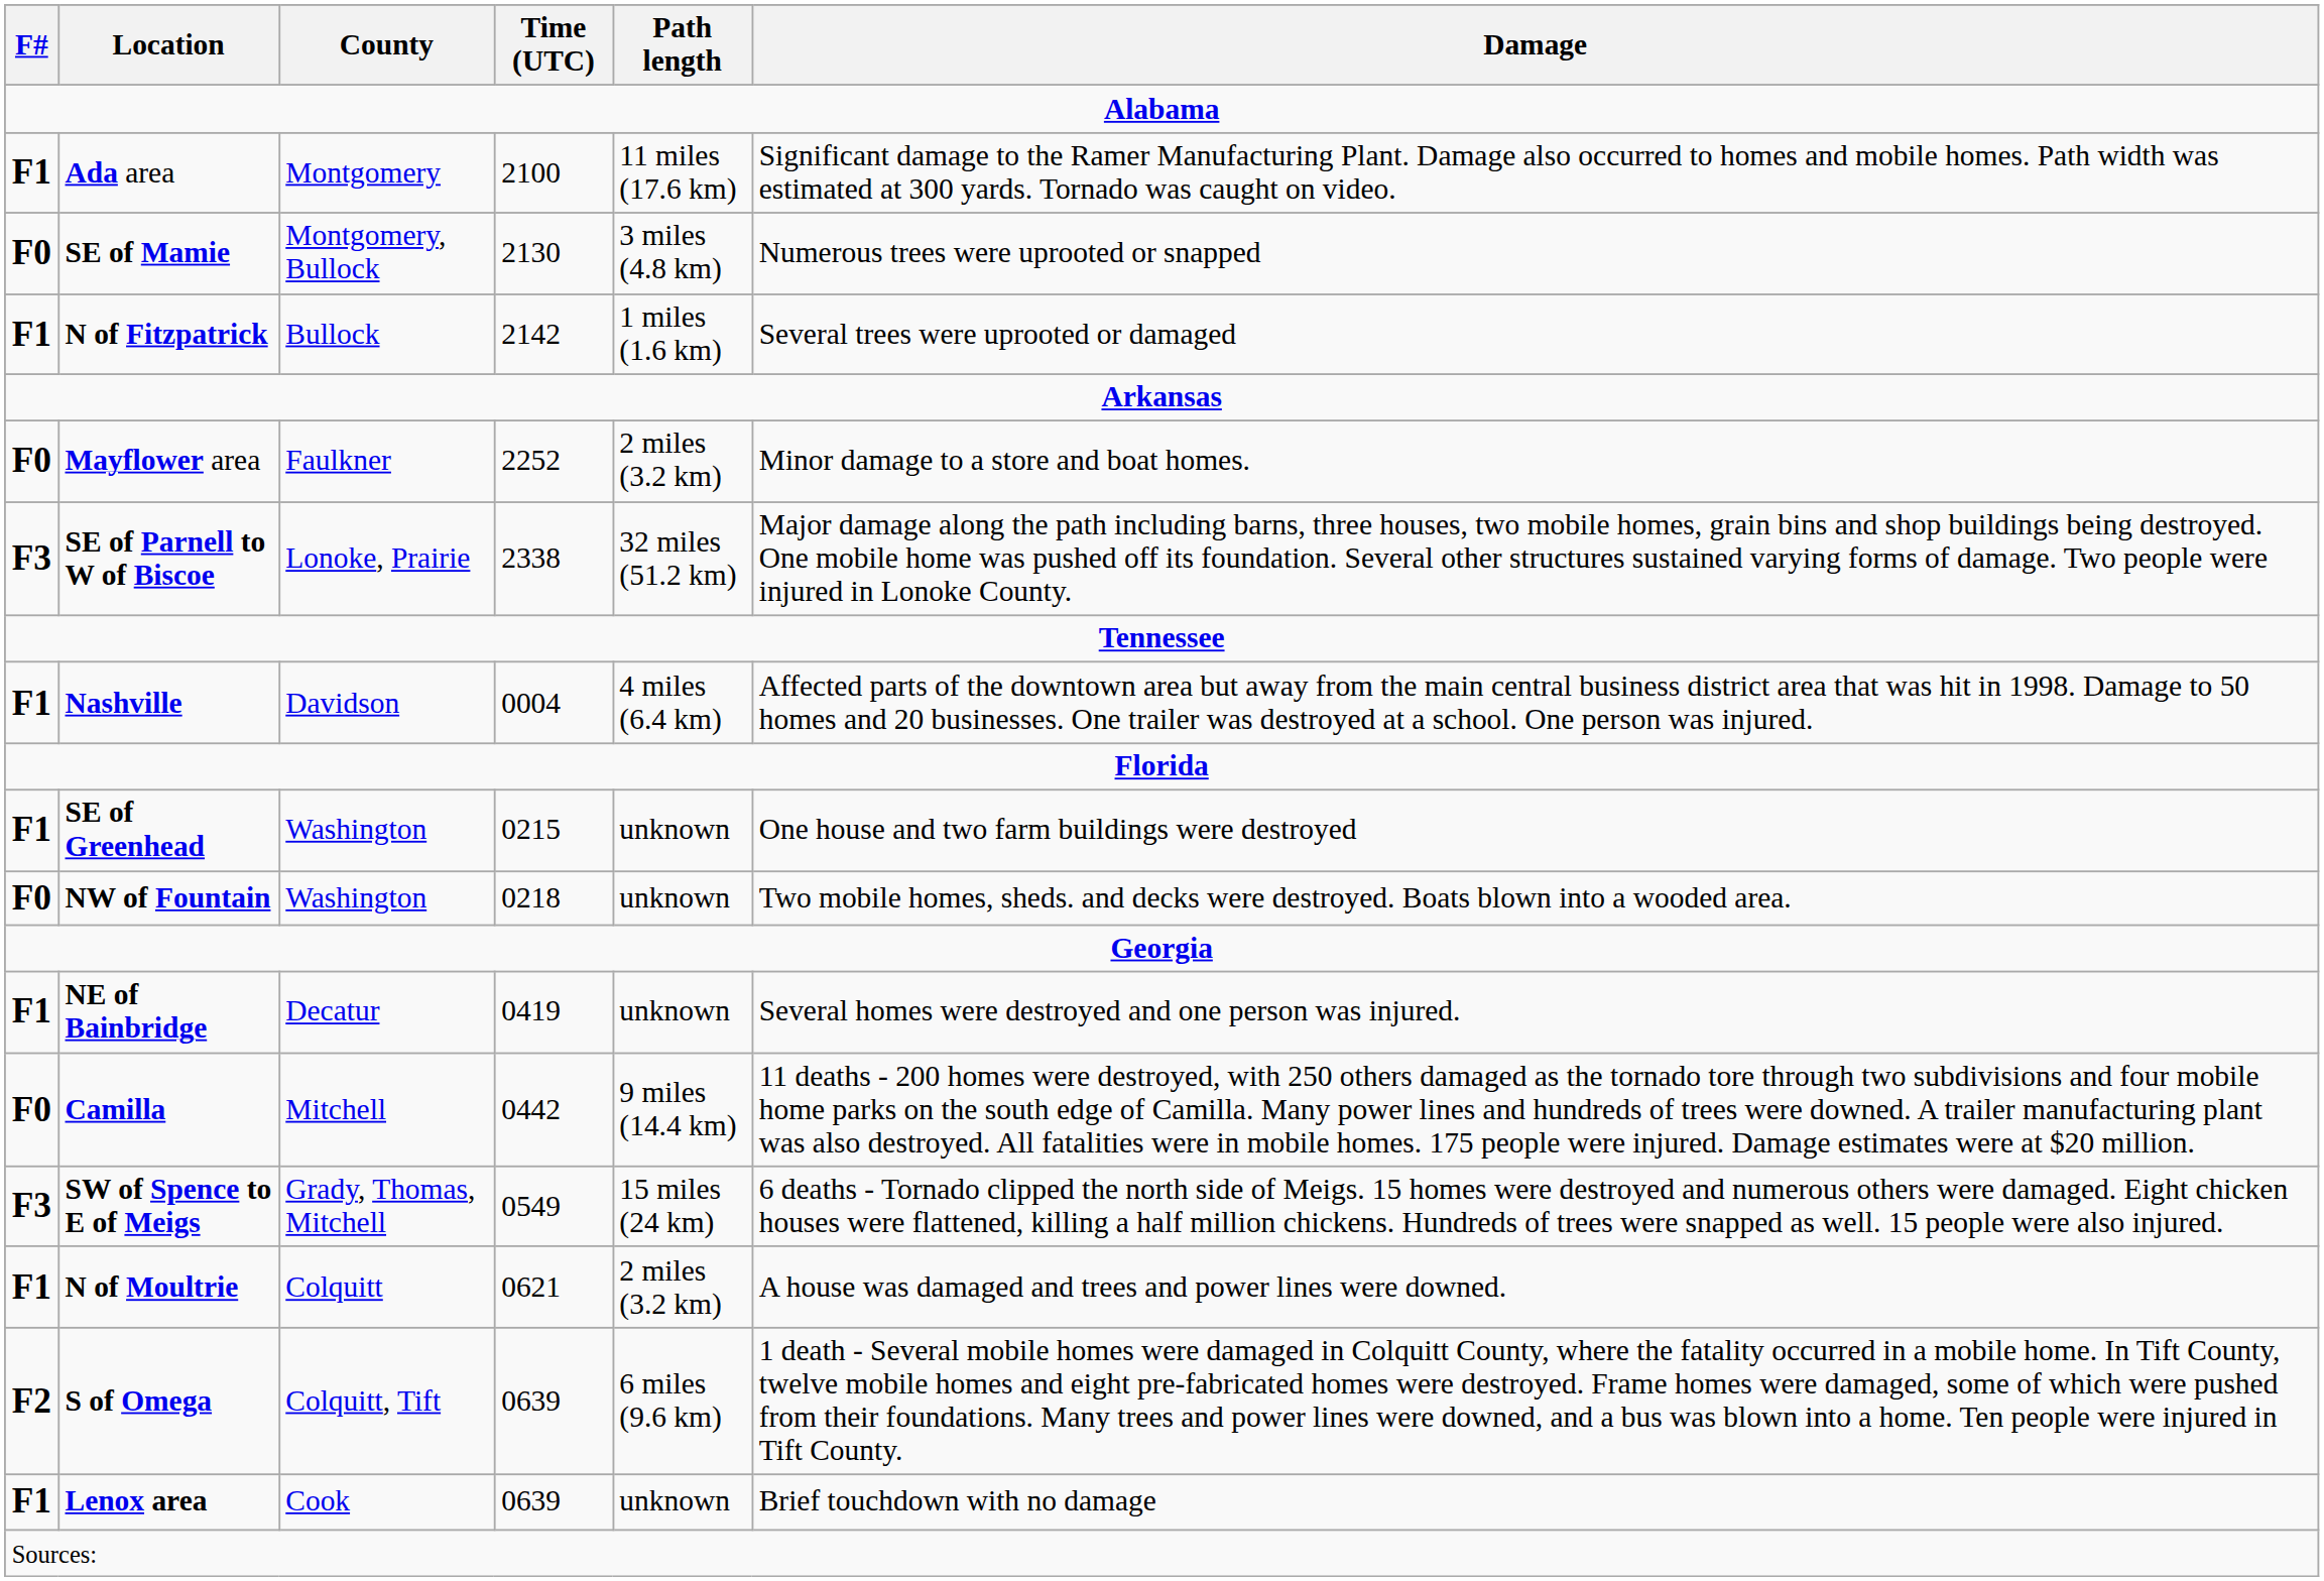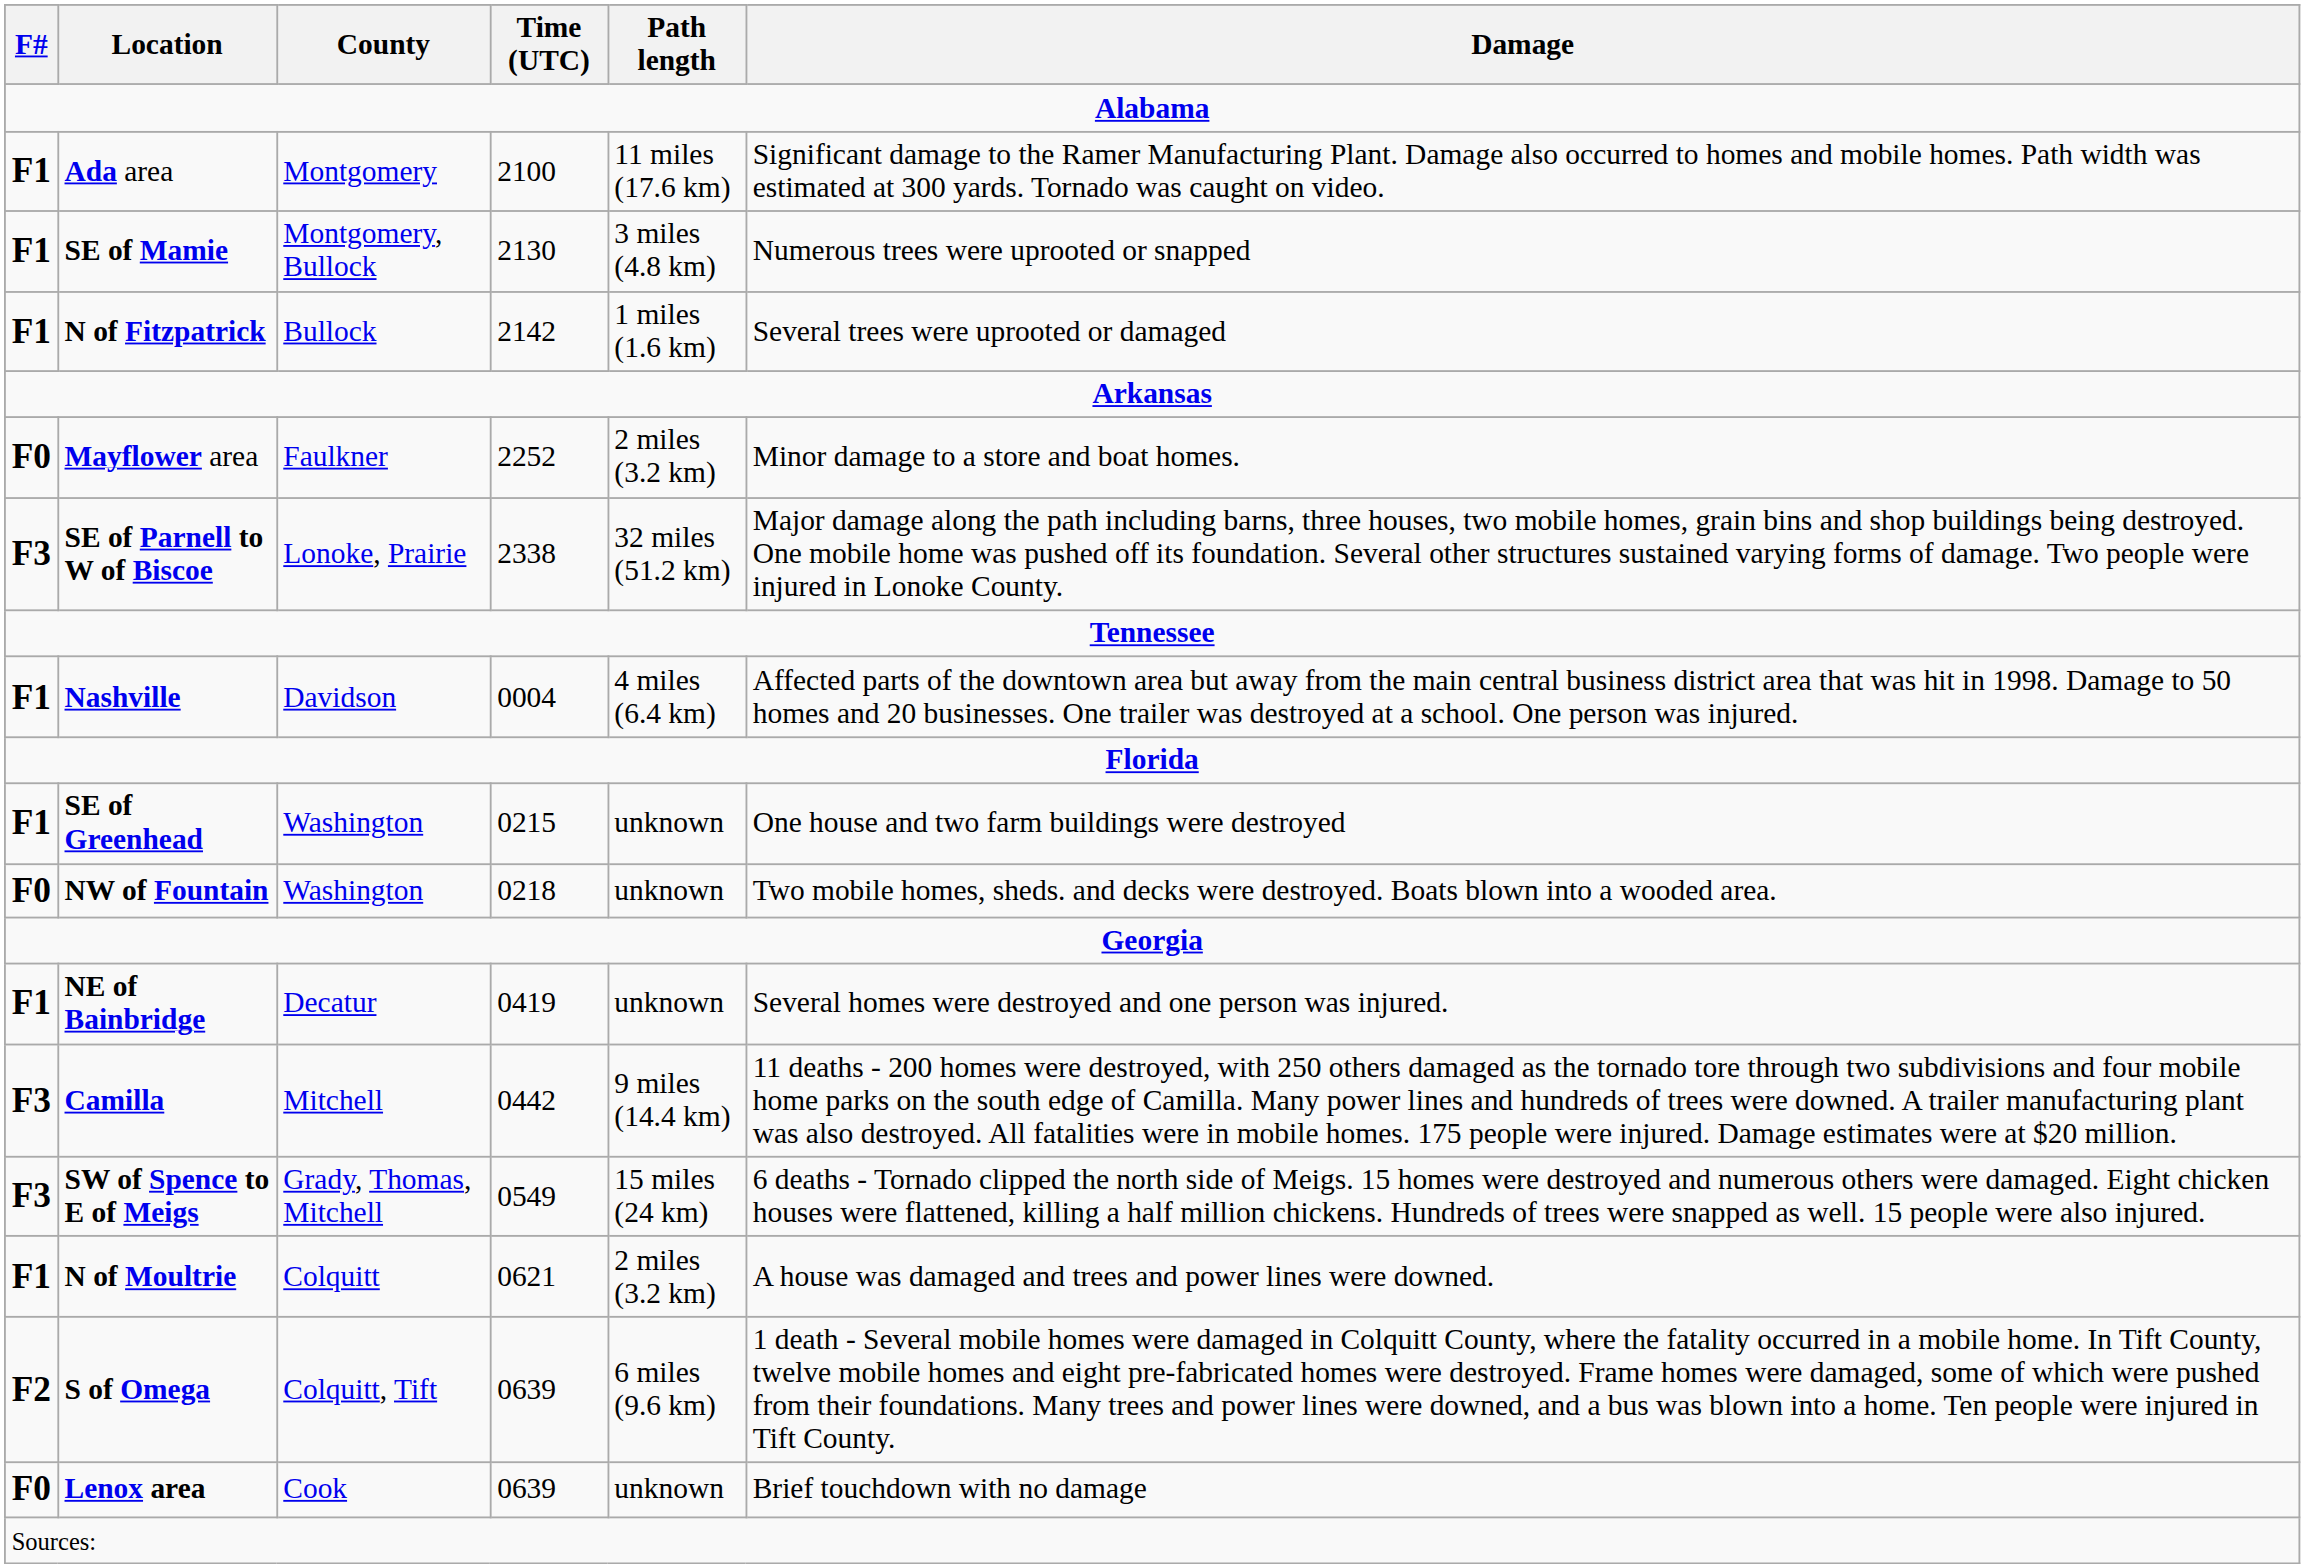SE of Mamie | F#: F0 -> F1
Camilla | F#: F0 -> F3
Lenox area | F#: F1 -> F0
